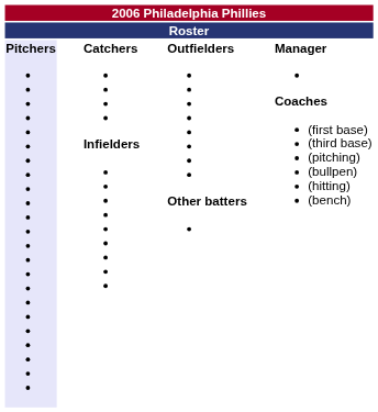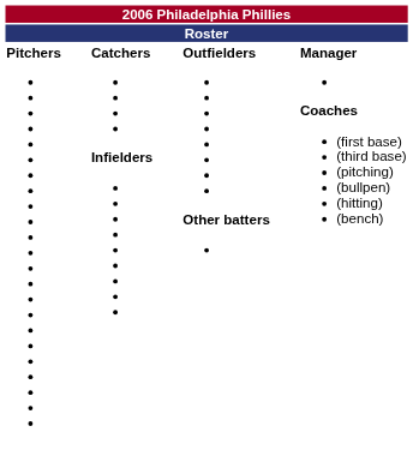Pitchers | column 1: lavender background -> no background
